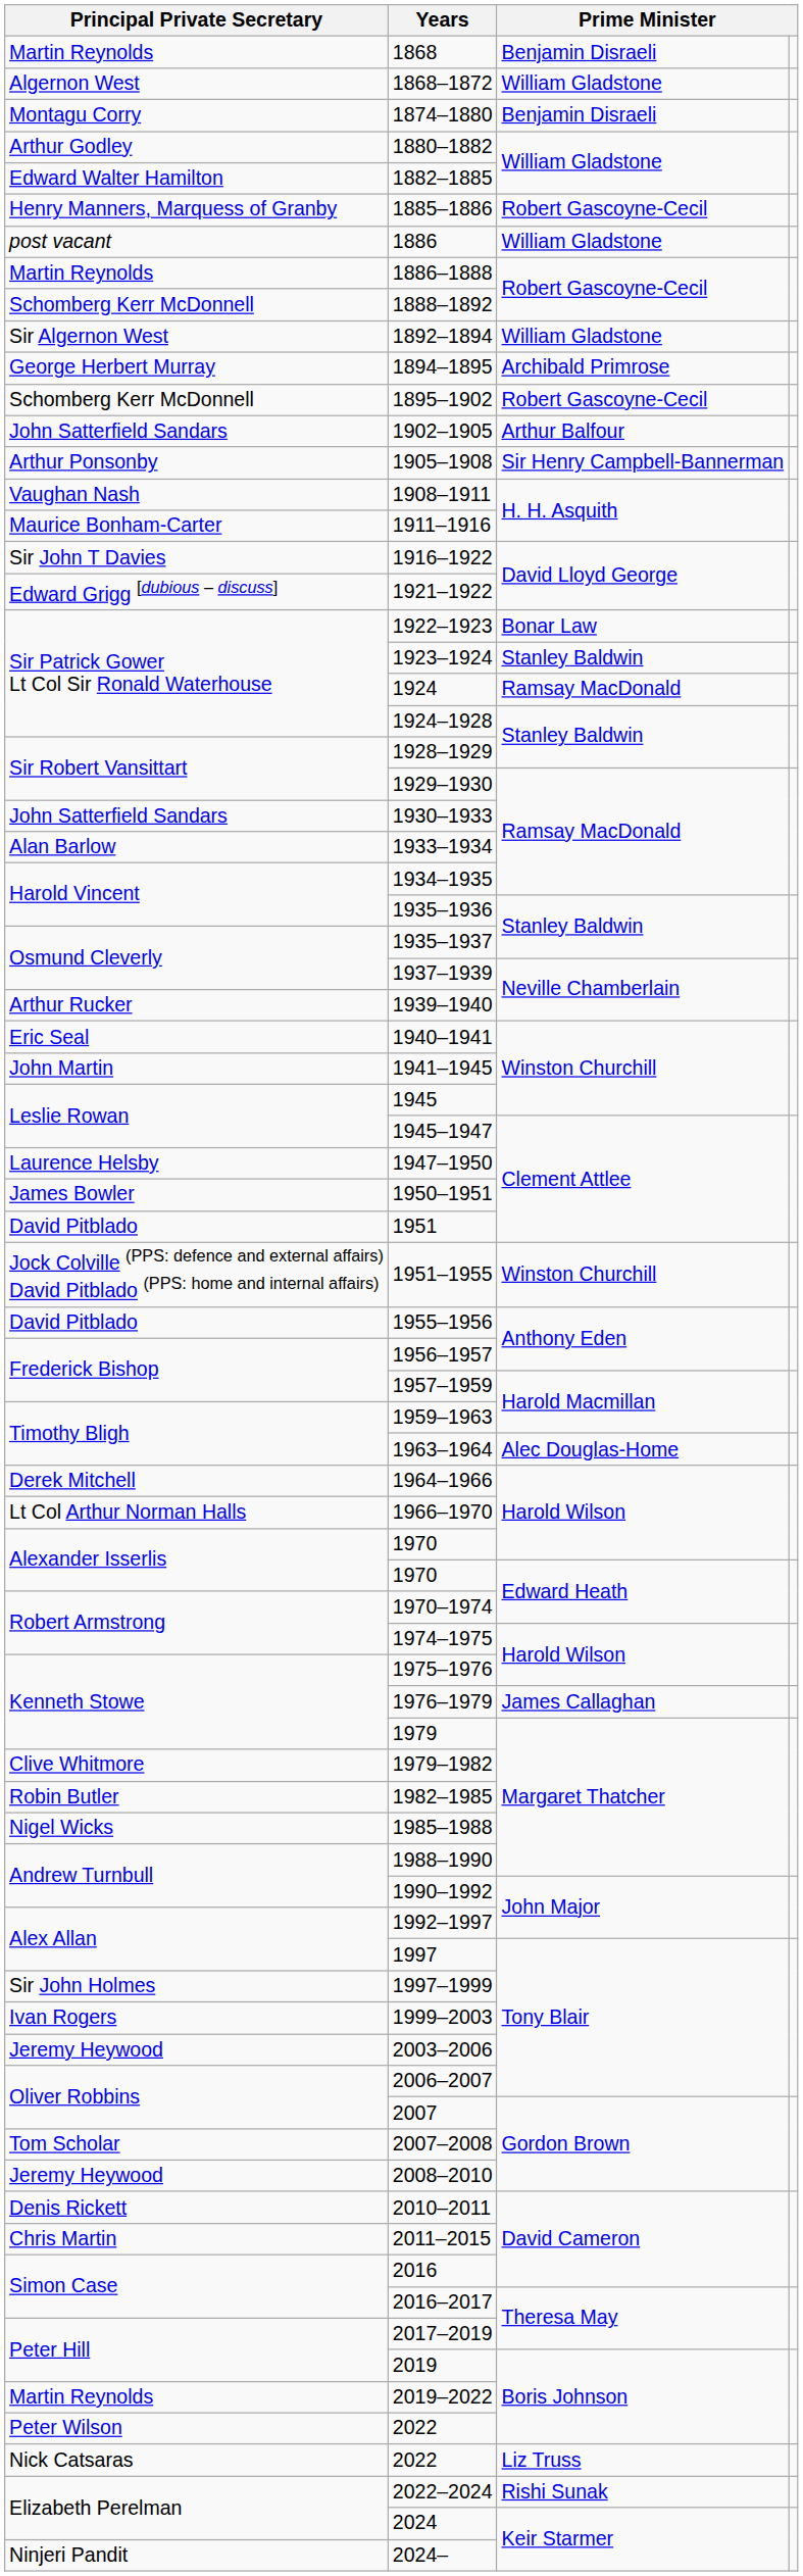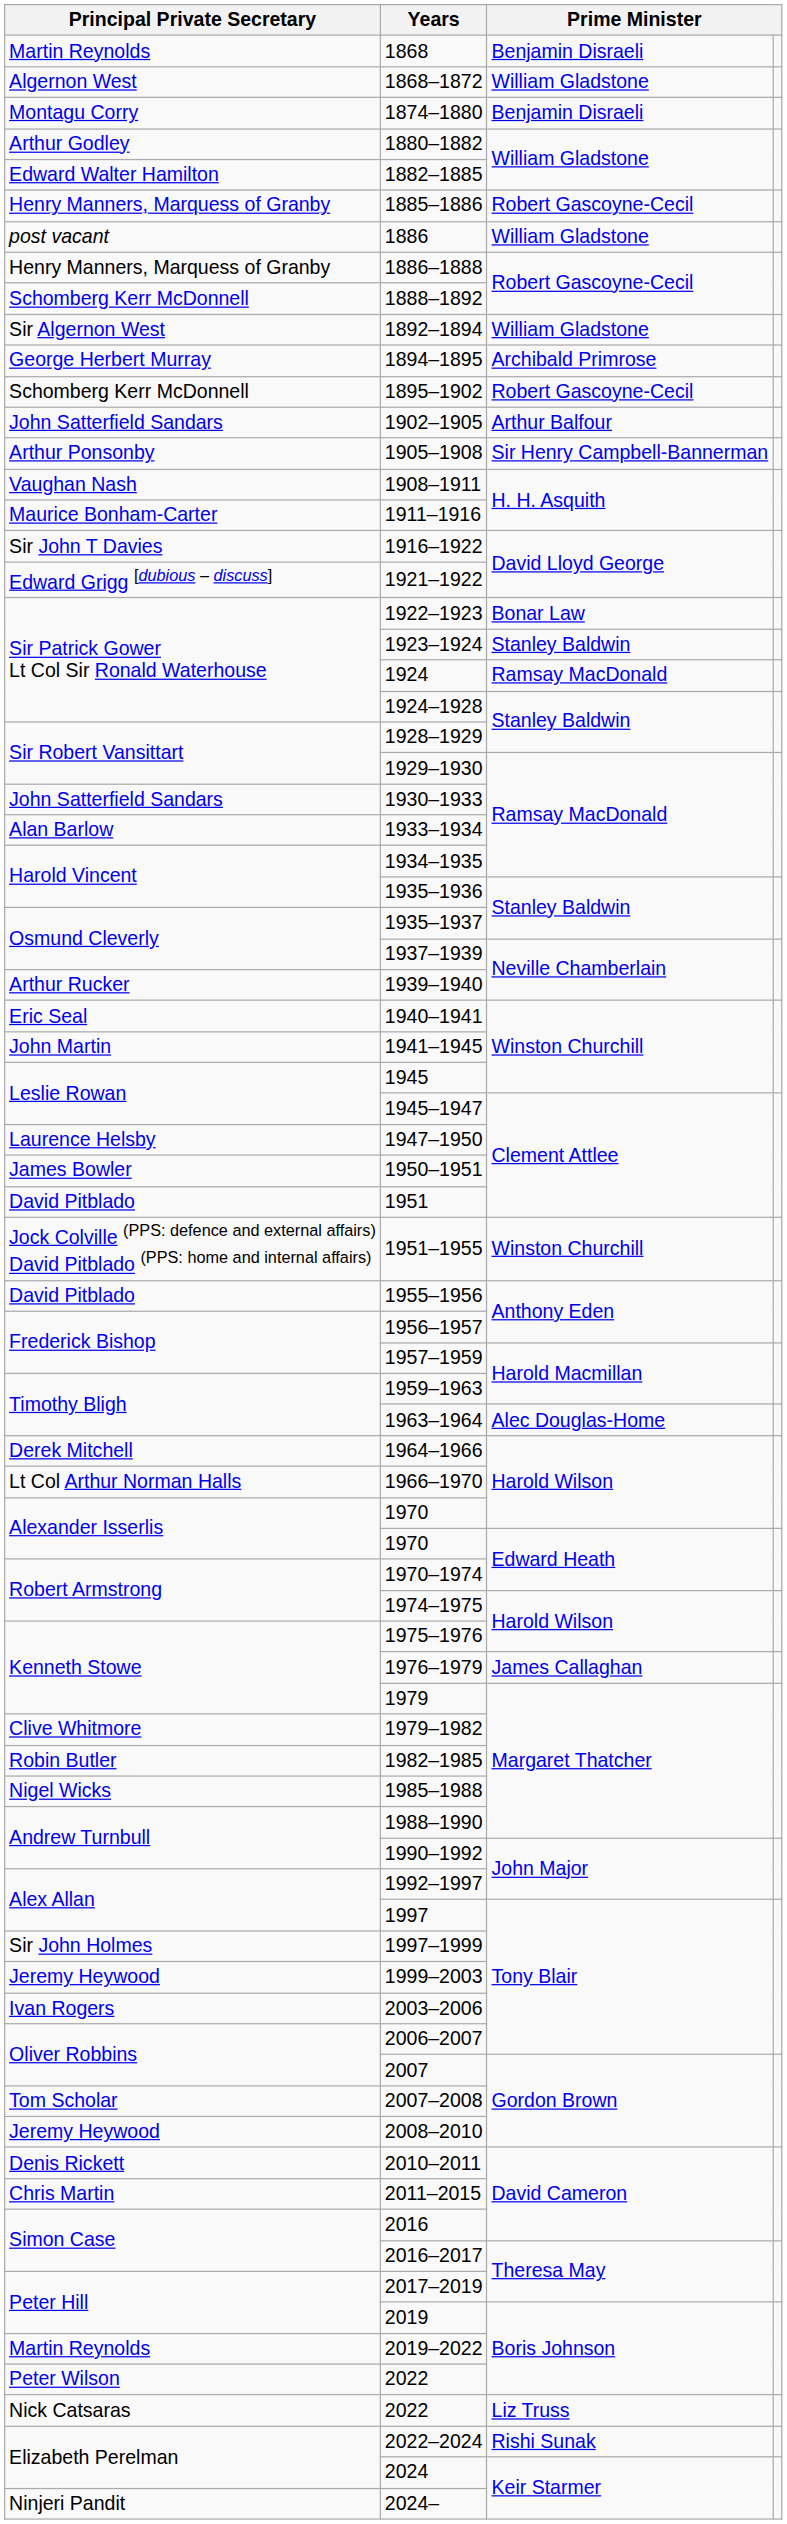1886–1888 | Principal Private Secretary: Martin Reynolds -> Henry Manners, Marquess of Granby
1999–2003 | Principal Private Secretary: Ivan Rogers -> Jeremy Heywood
2003–2006 | Principal Private Secretary: Jeremy Heywood -> Ivan Rogers
